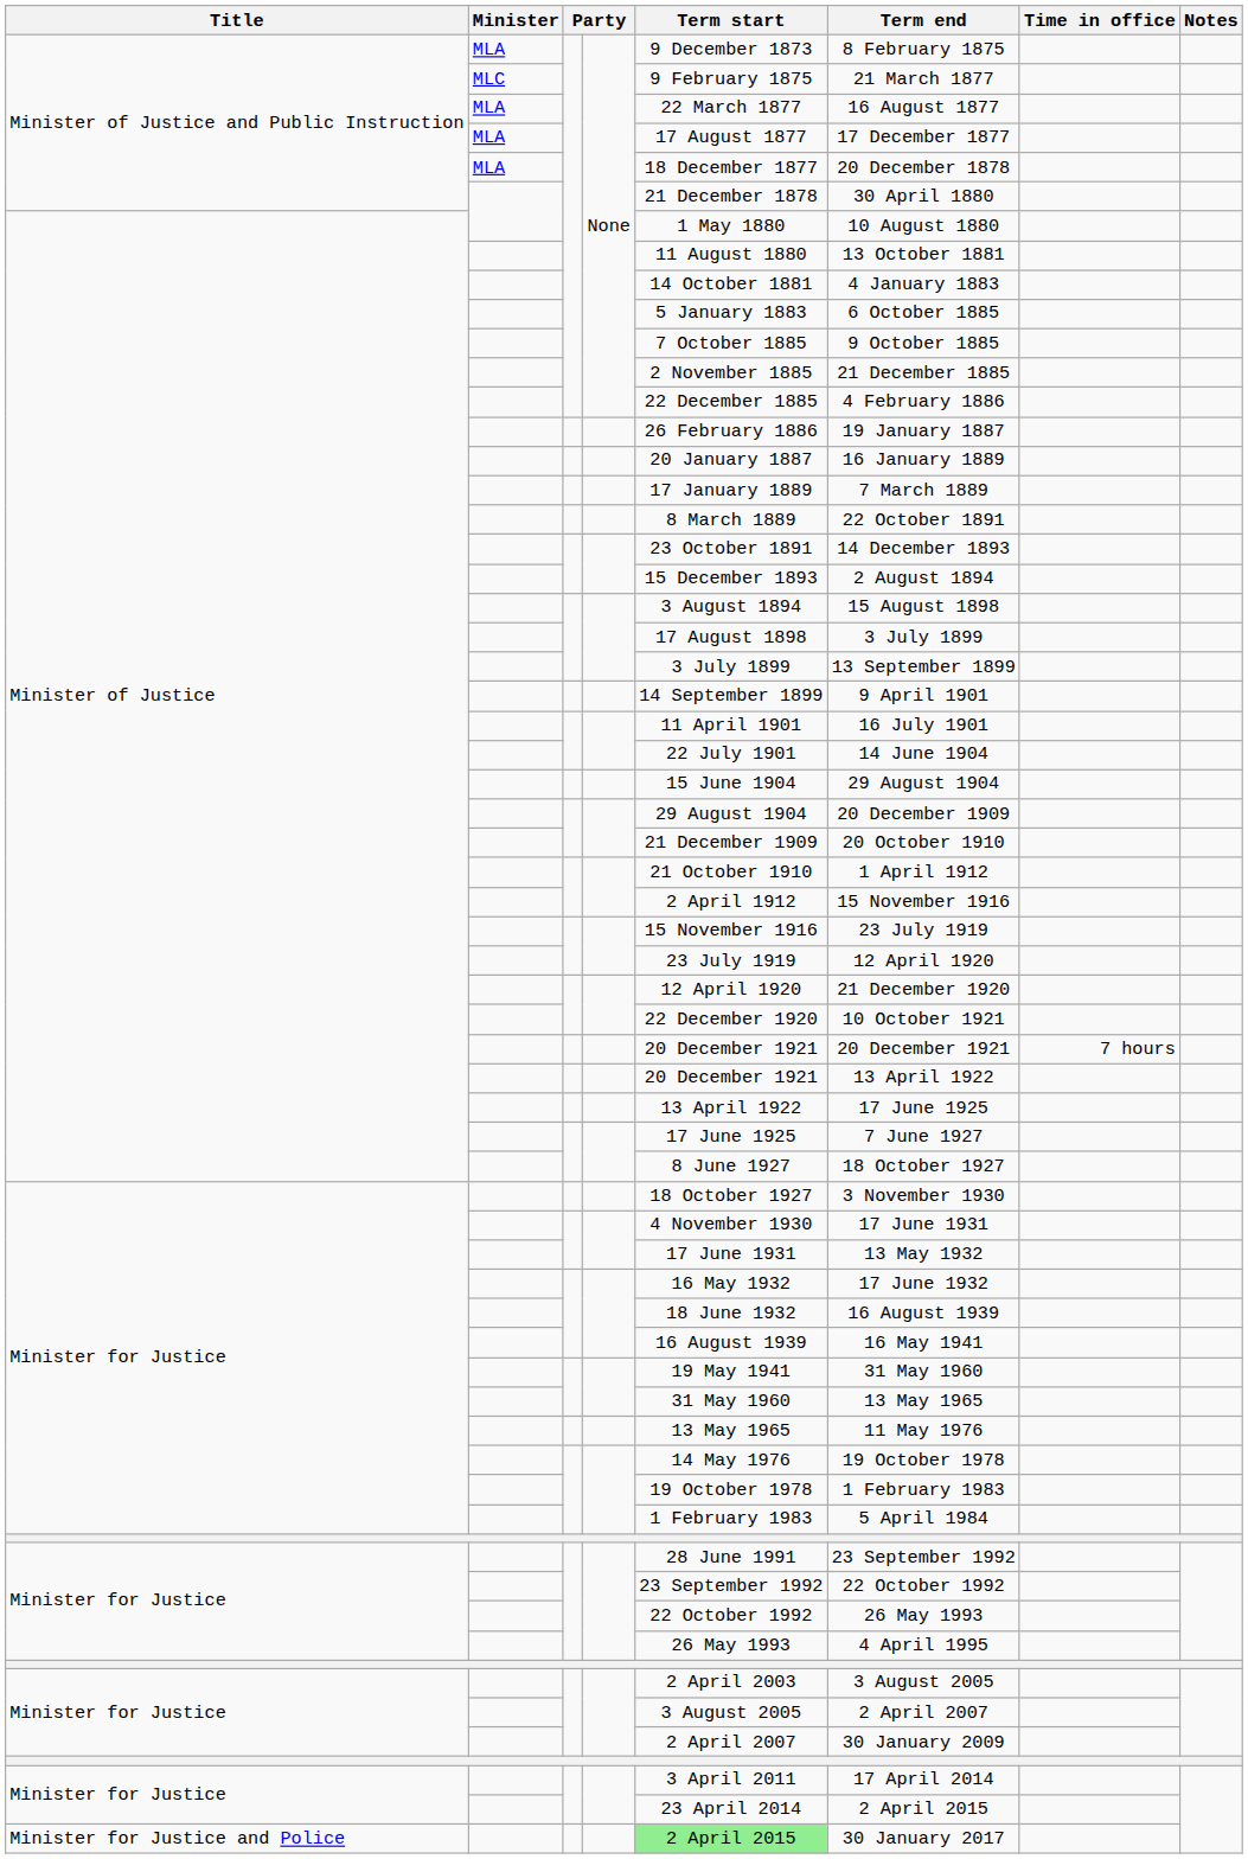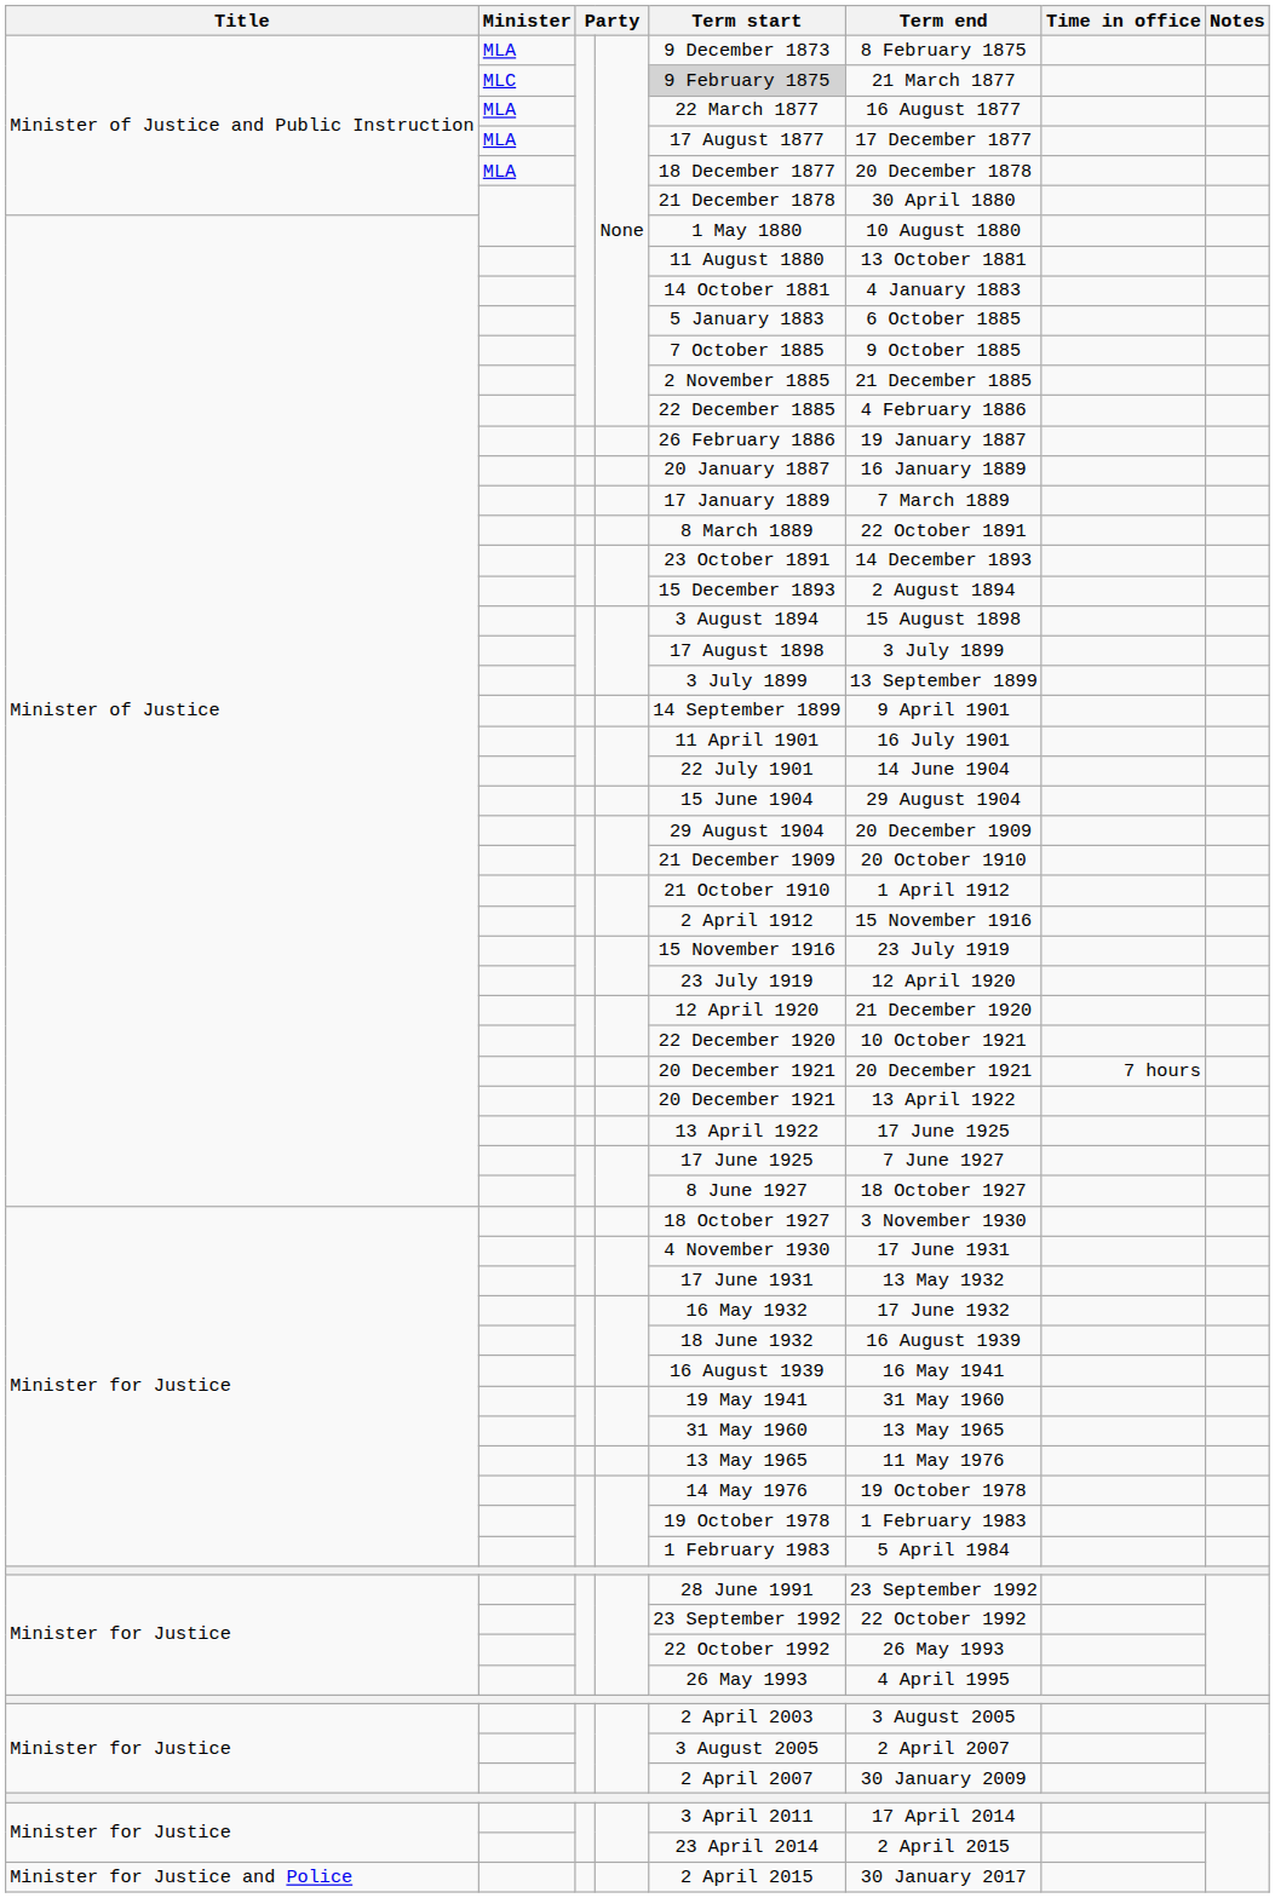Minister of Justice and Public Instruction / MLC | Term start: no background -> lightgrey background
Minister for Justice and Police | Term start: lightgreen background -> no background
